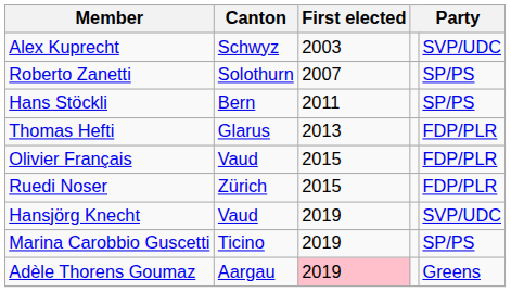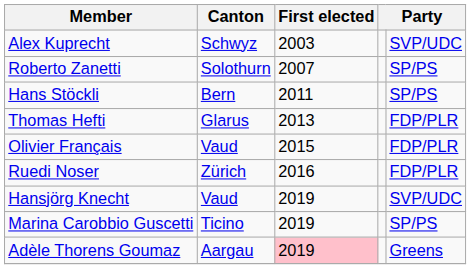Ruedi Noser | First elected: 2015 -> 2016
